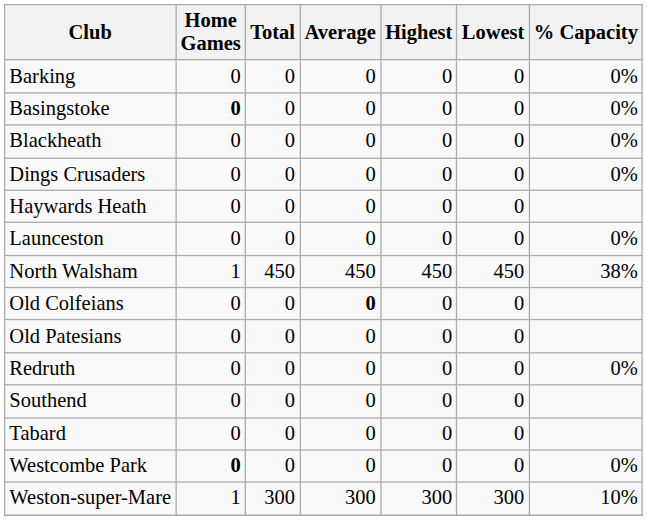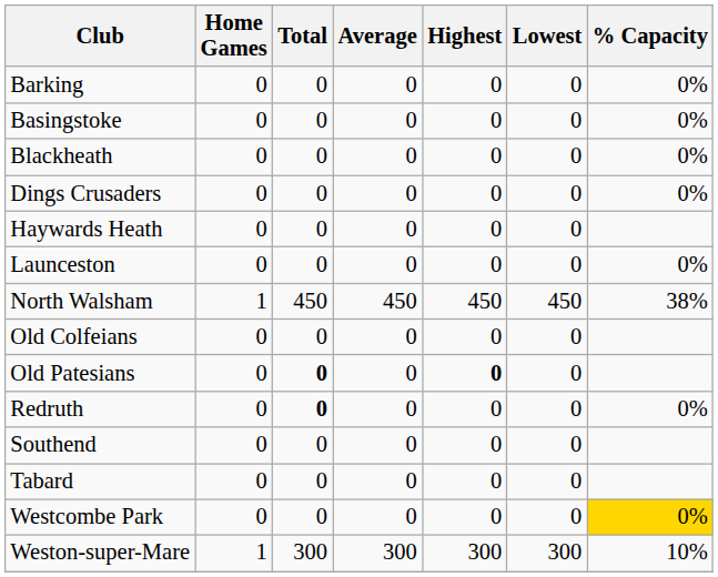Basingstoke | Home Games: bold -> normal
Old Colfeians | Average: bold -> normal
Old Patesians | Total: normal -> bold
Old Patesians | Highest: normal -> bold
Redruth | Total: normal -> bold
Westcombe Park | Home Games: bold -> normal
Westcombe Park | % Capacity: no background -> gold background
